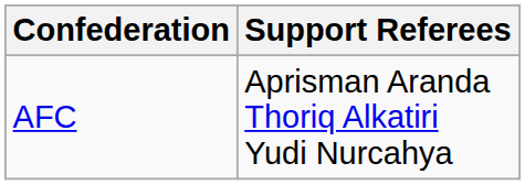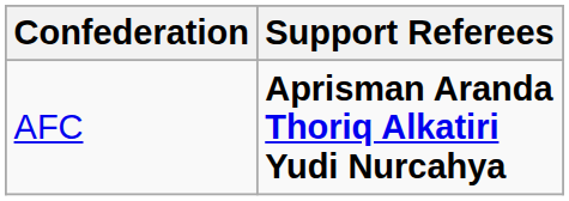AFC | Support Referees: normal -> bold
